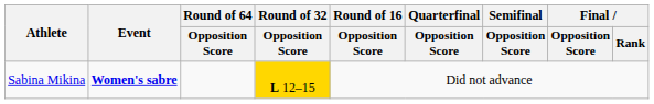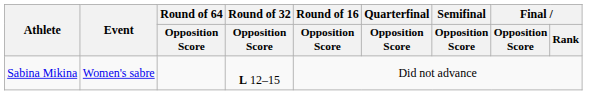Sabina Mikina | Event: bold -> normal
Sabina Mikina | Round of 32 / Opposition Score: gold background -> no background
